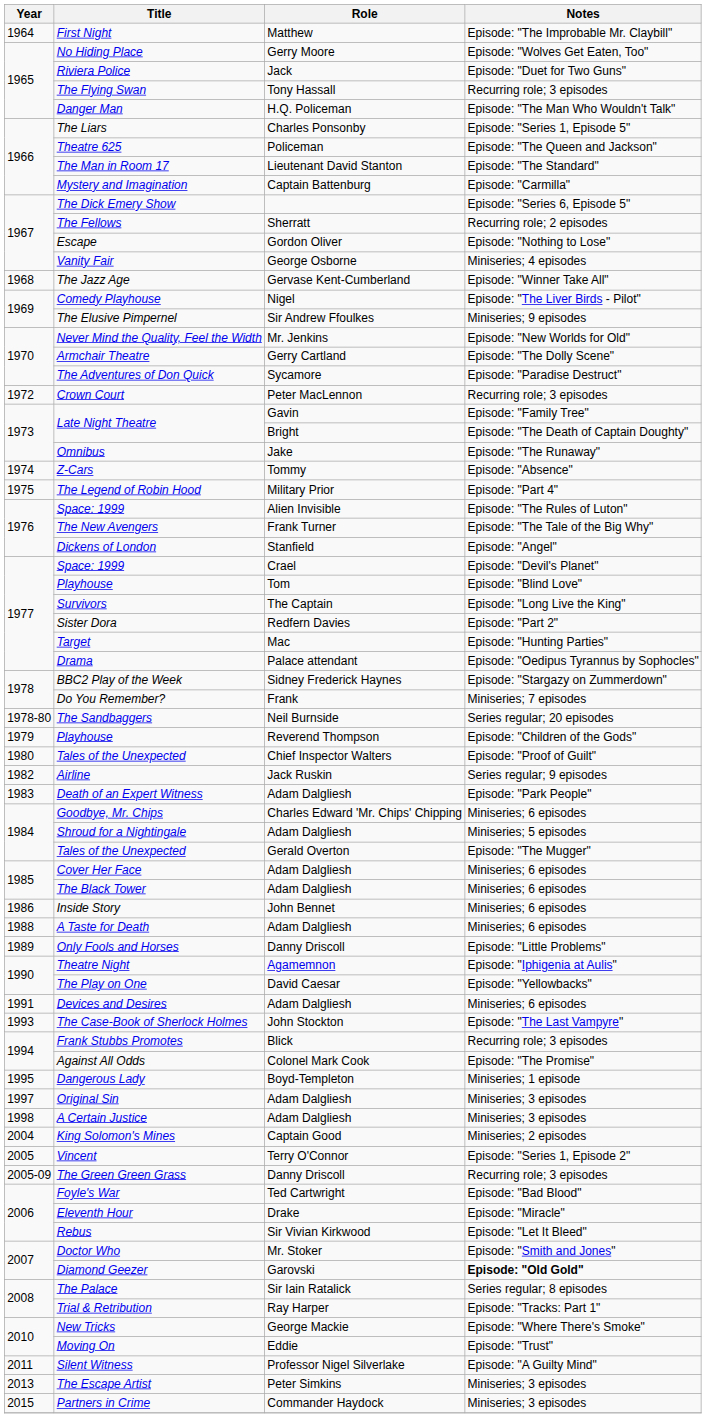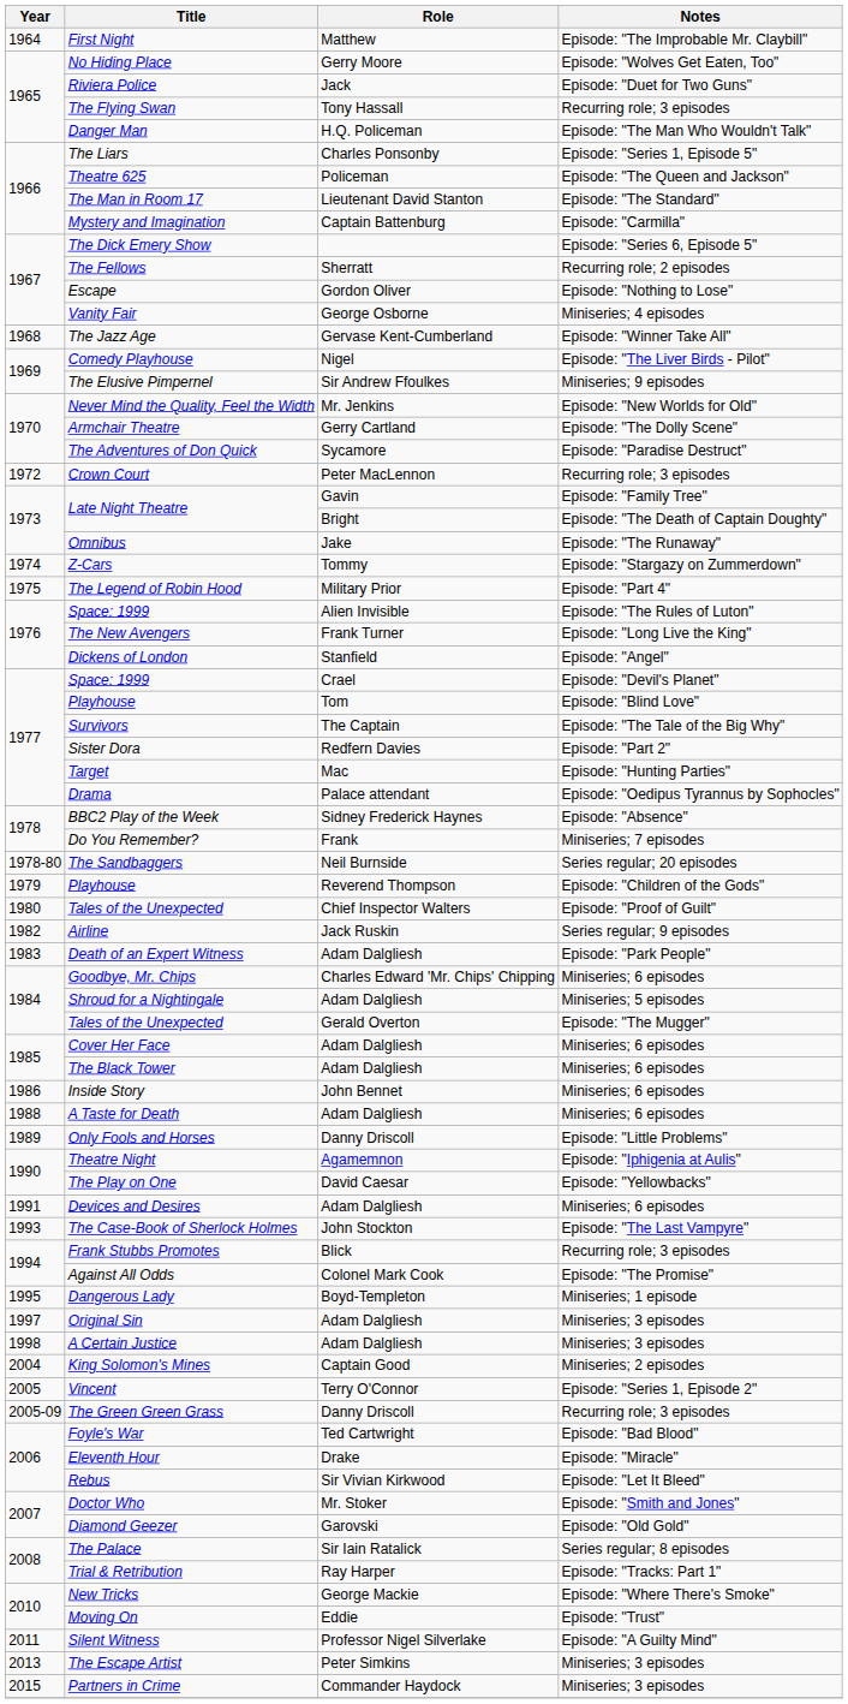Z-Cars | Notes: Episode: "Absence" -> Episode: "Stargazy on Zummerdown"
The New Avengers | Notes: Episode: "The Tale of the Big Why" -> Episode: "Long Live the King"
Survivors | Notes: Episode: "Long Live the King" -> Episode: "The Tale of the Big Why"
BBC2 Play of the Week | Notes: Episode: "Stargazy on Zummerdown" -> Episode: "Absence"
Diamond Geezer | Notes: bold -> normal
